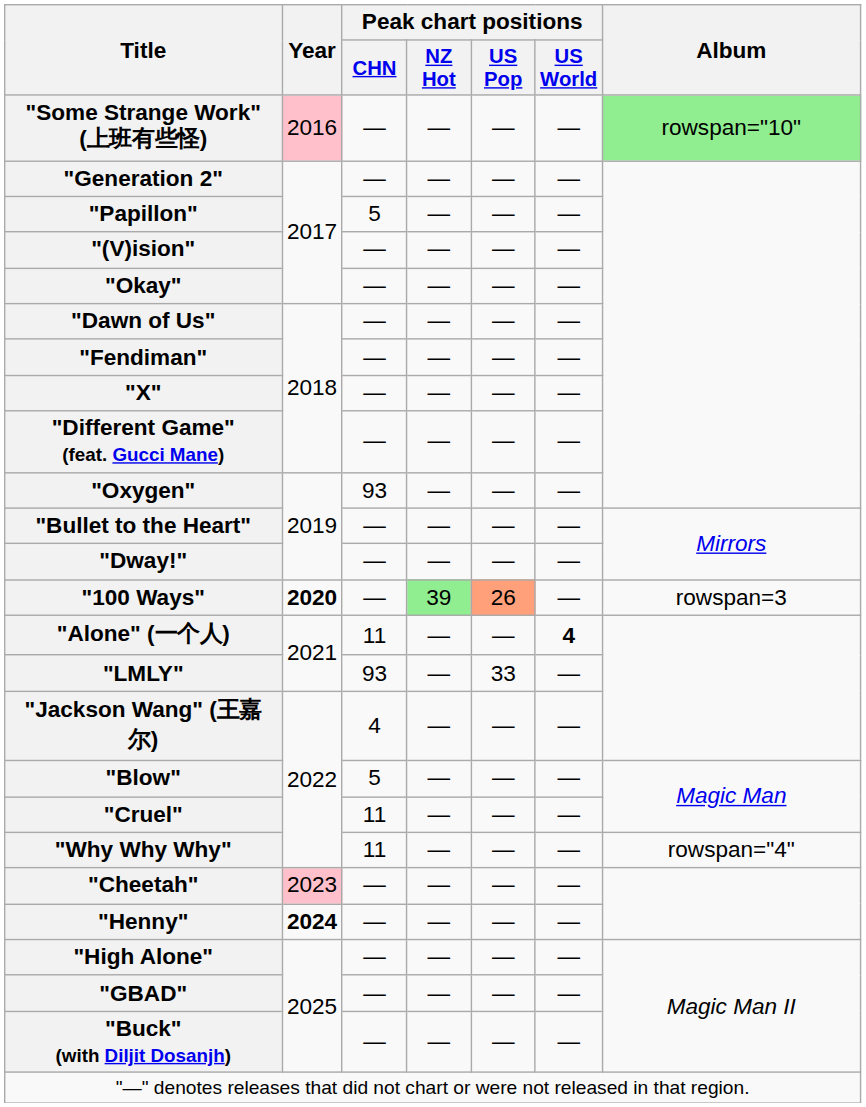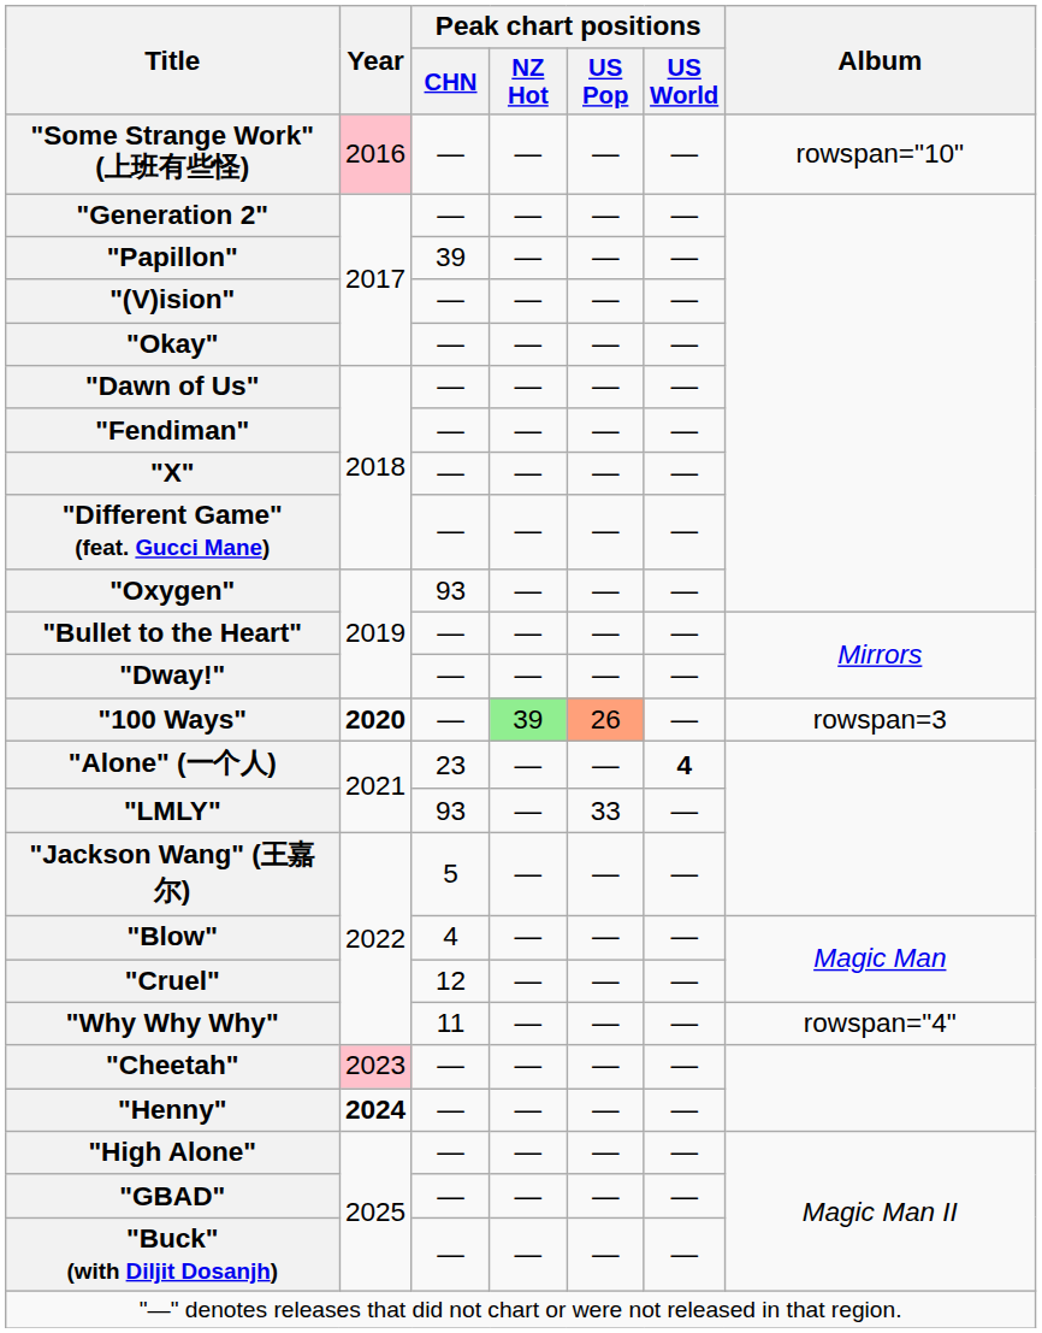"Some Strange Work" (上班有些怪) | Album: lightgreen background -> no background
"Papillon" | Peak chart positions / CHN: 5 -> 39
"Alone" (一个人) | Peak chart positions / CHN: 11 -> 23
"Jackson Wang" (王嘉尔) | Peak chart positions / CHN: 4 -> 5
"Blow" | Peak chart positions / CHN: 5 -> 4
"Cruel" | Peak chart positions / CHN: 11 -> 12
